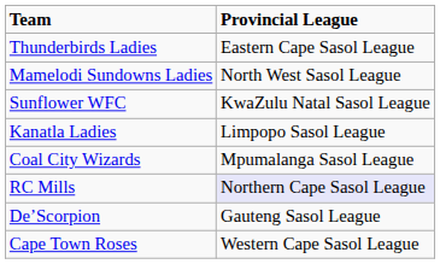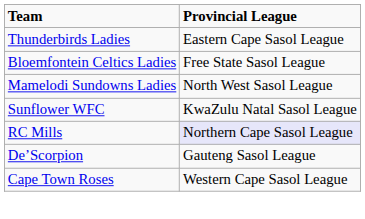+ row: Bloemfontein Celtics Ladies | Free State Sasol League
- row: Kanatla Ladies | Limpopo Sasol League
- row: Coal City Wizards | Mpumalanga Sasol League
